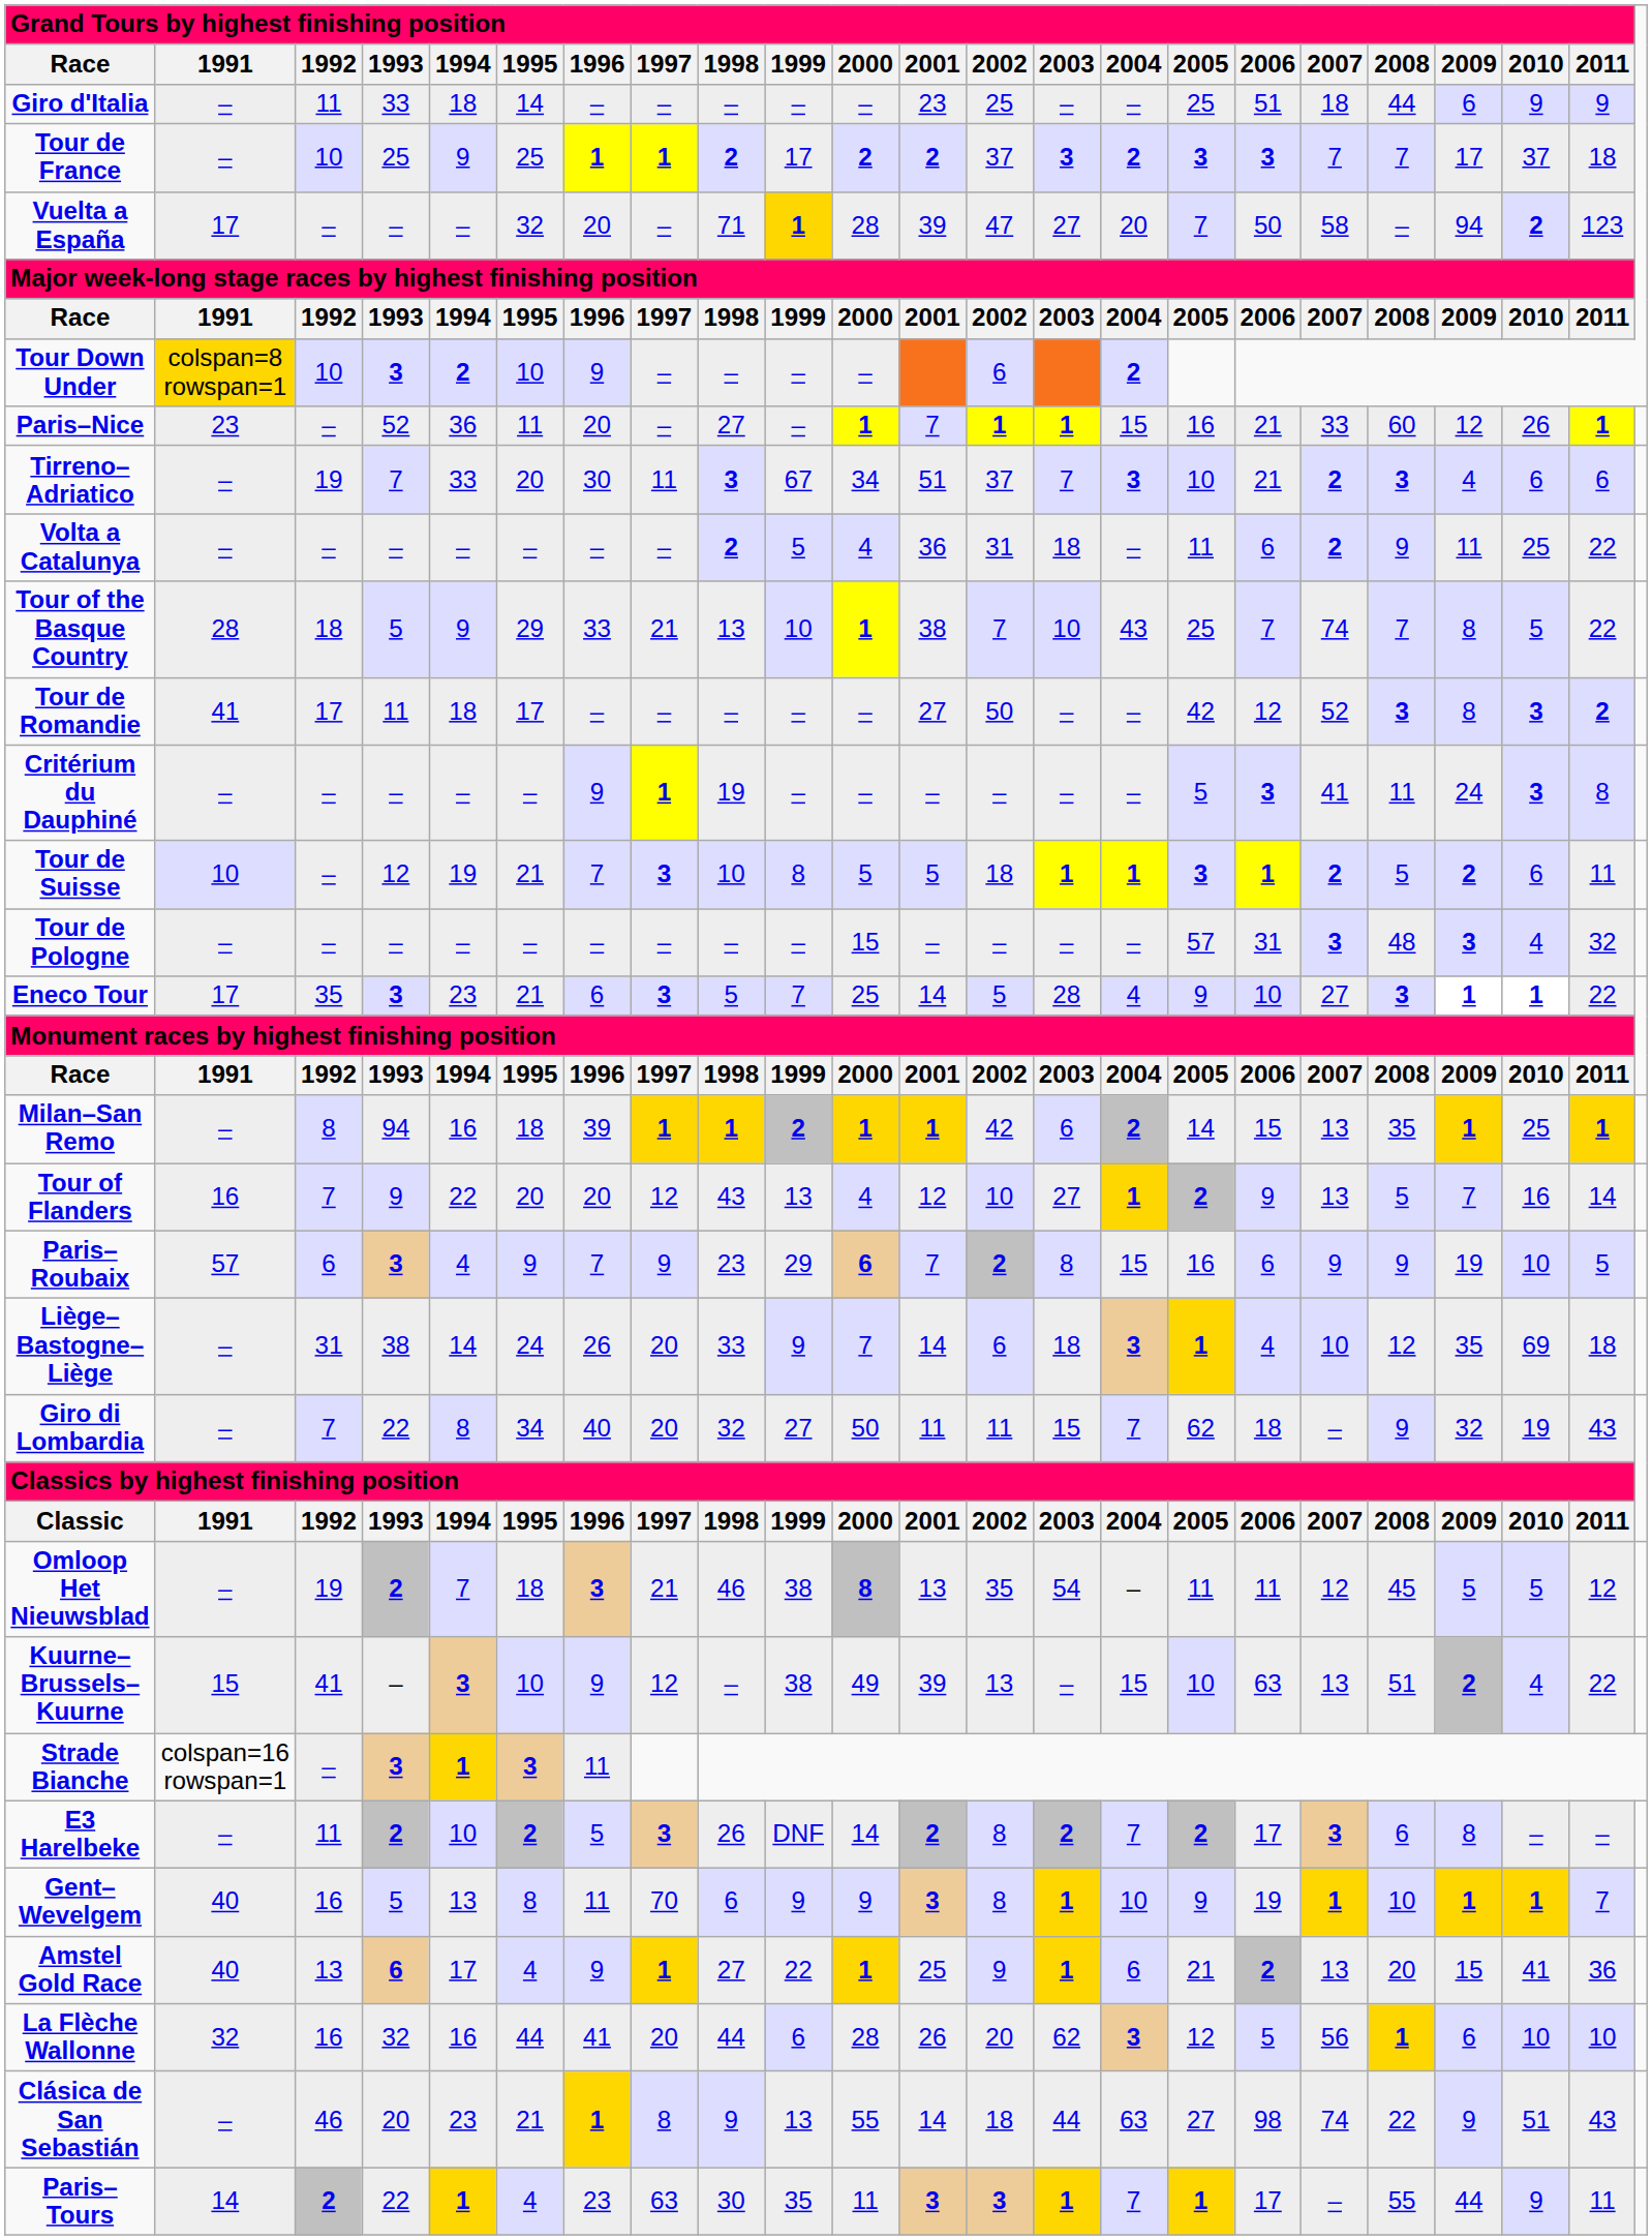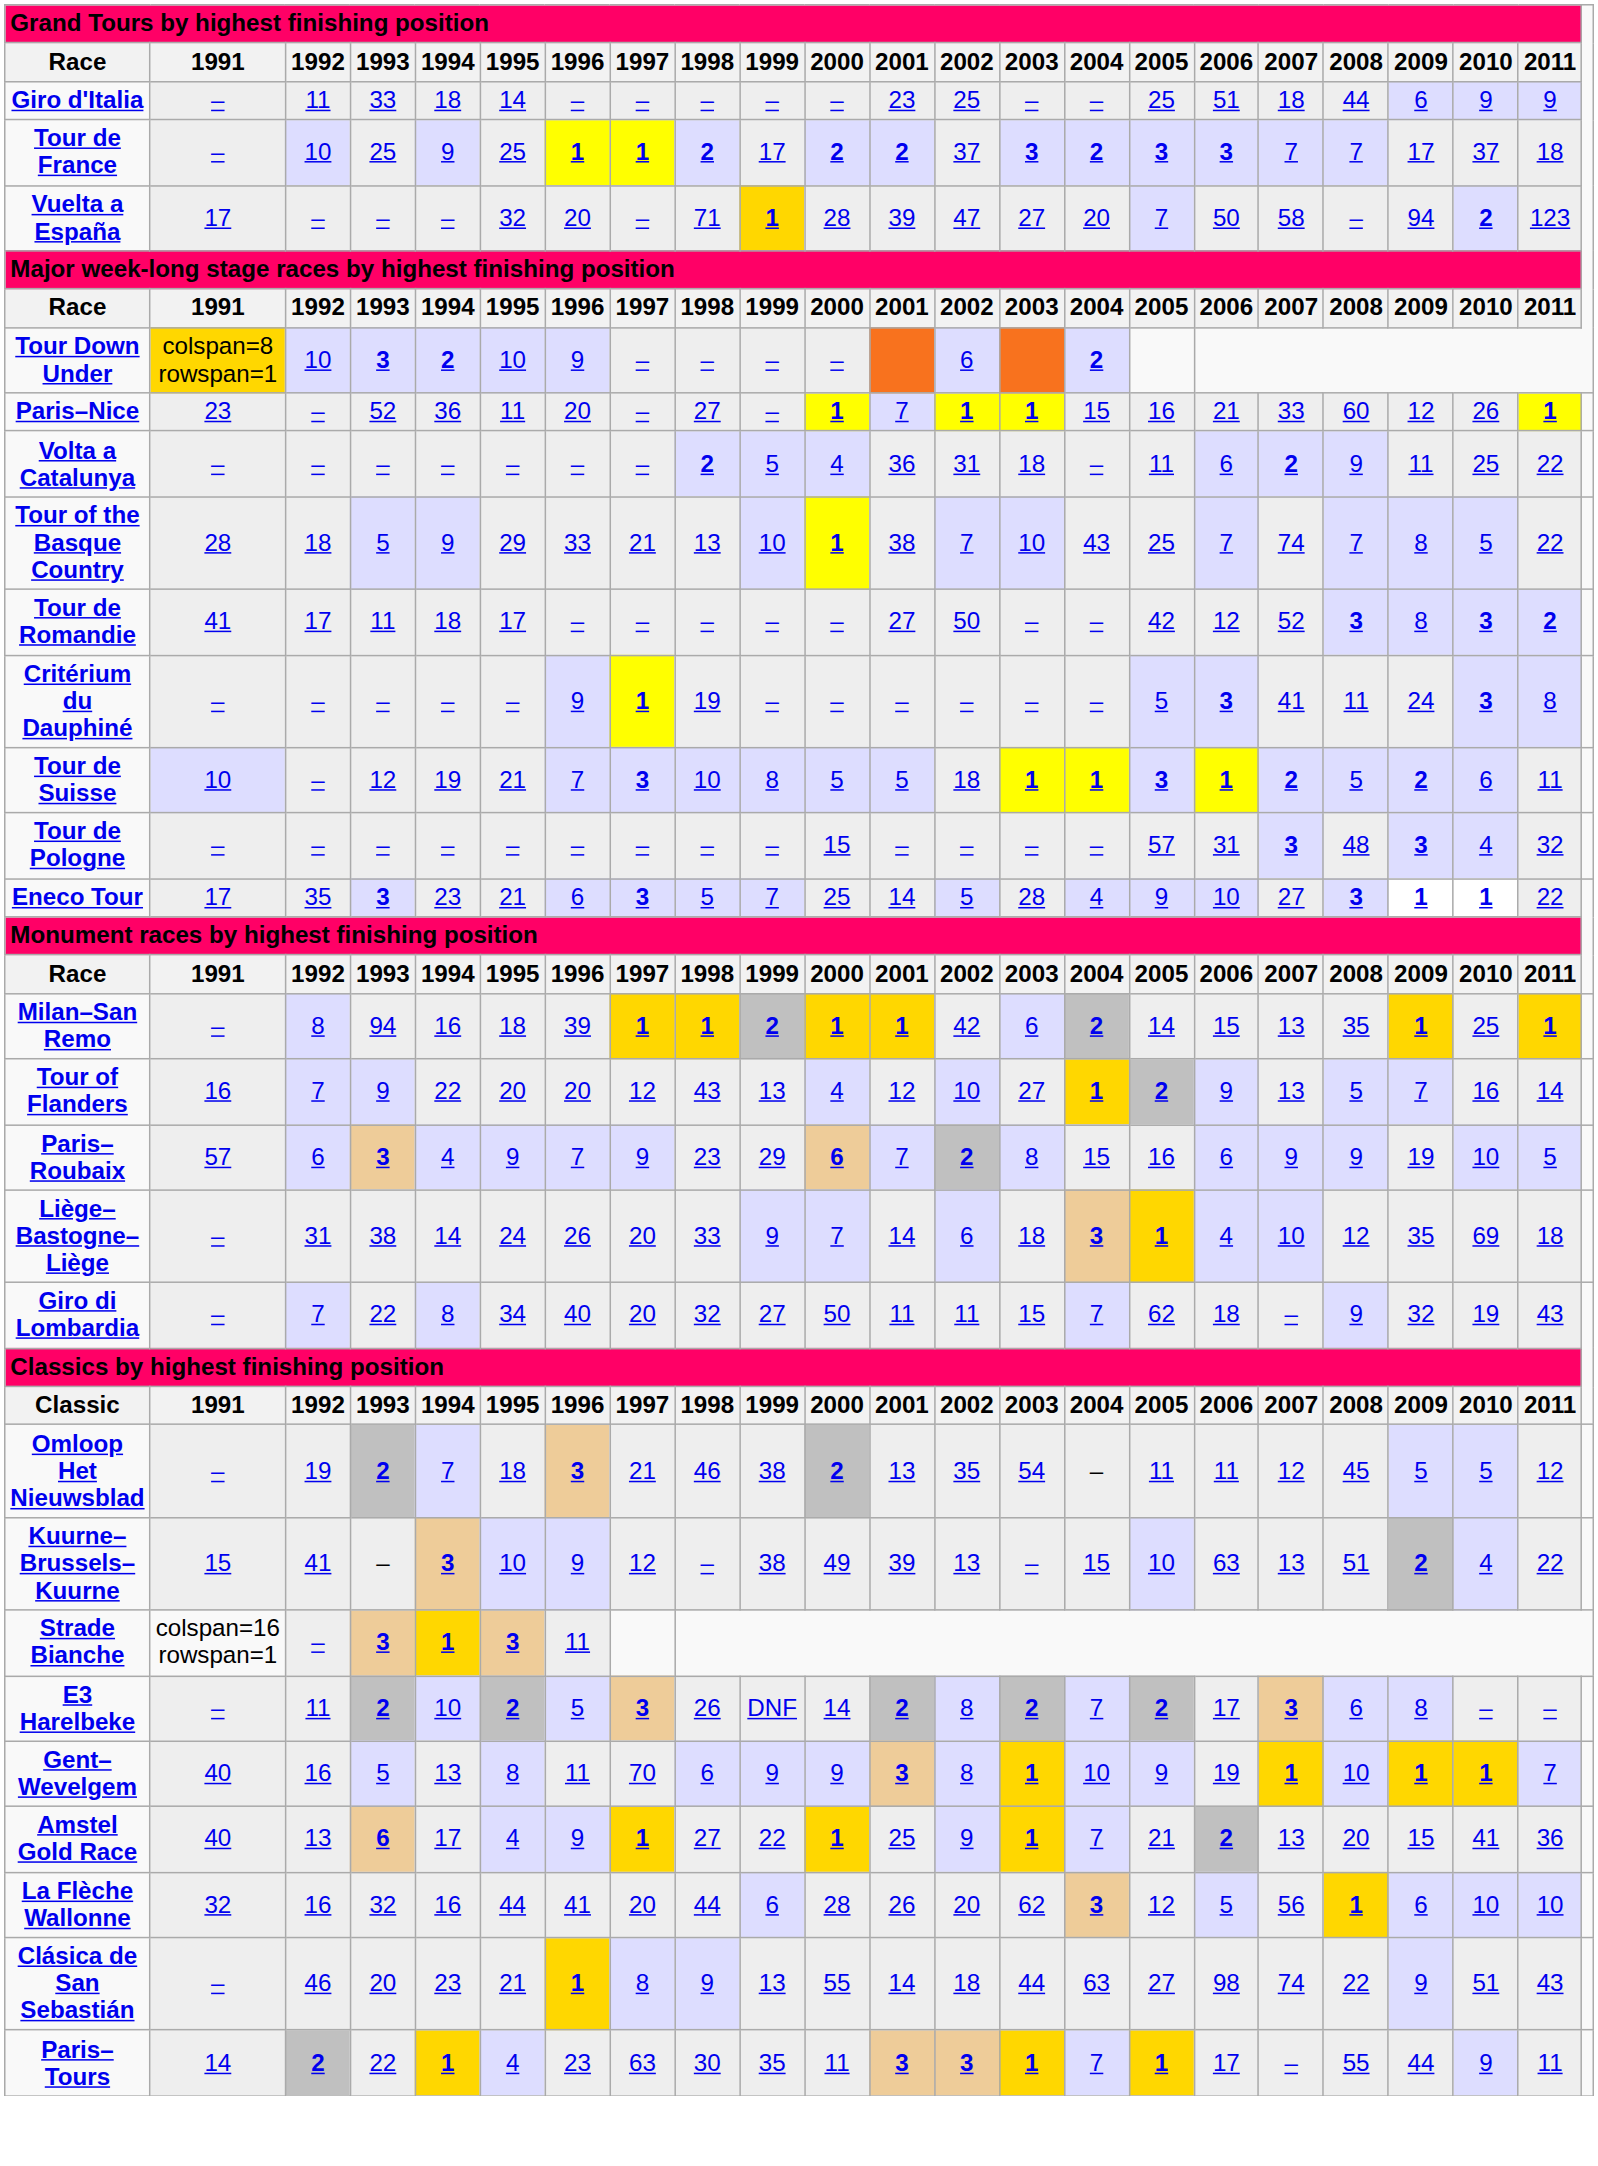- row: Tirreno–Adriatico | – | 19 | 7 | 33 | 20 | 30 | 11 | 3 | 67 | 34 | 51 | 37 | 7 | 3 | 10 | 21 | 2 | 3 | 4 | 6 | 6
Omloop Het Nieuwsblad | Grand Tours by highest finishing position / 2000: 8 -> 2
Amstel Gold Race | Grand Tours by highest finishing position / 2004: 6 -> 7
